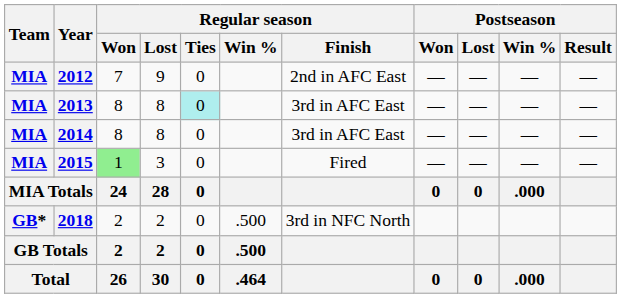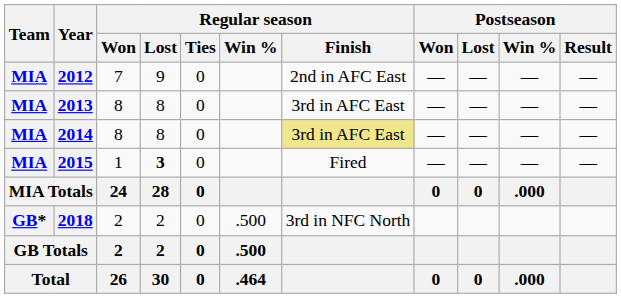2013 | Regular season / Ties: paleturquoise background -> no background
2014 | Regular season / Finish: no background -> khaki background
2015 | Regular season / Won: lightgreen background -> no background
2015 | Regular season / Lost: normal -> bold
